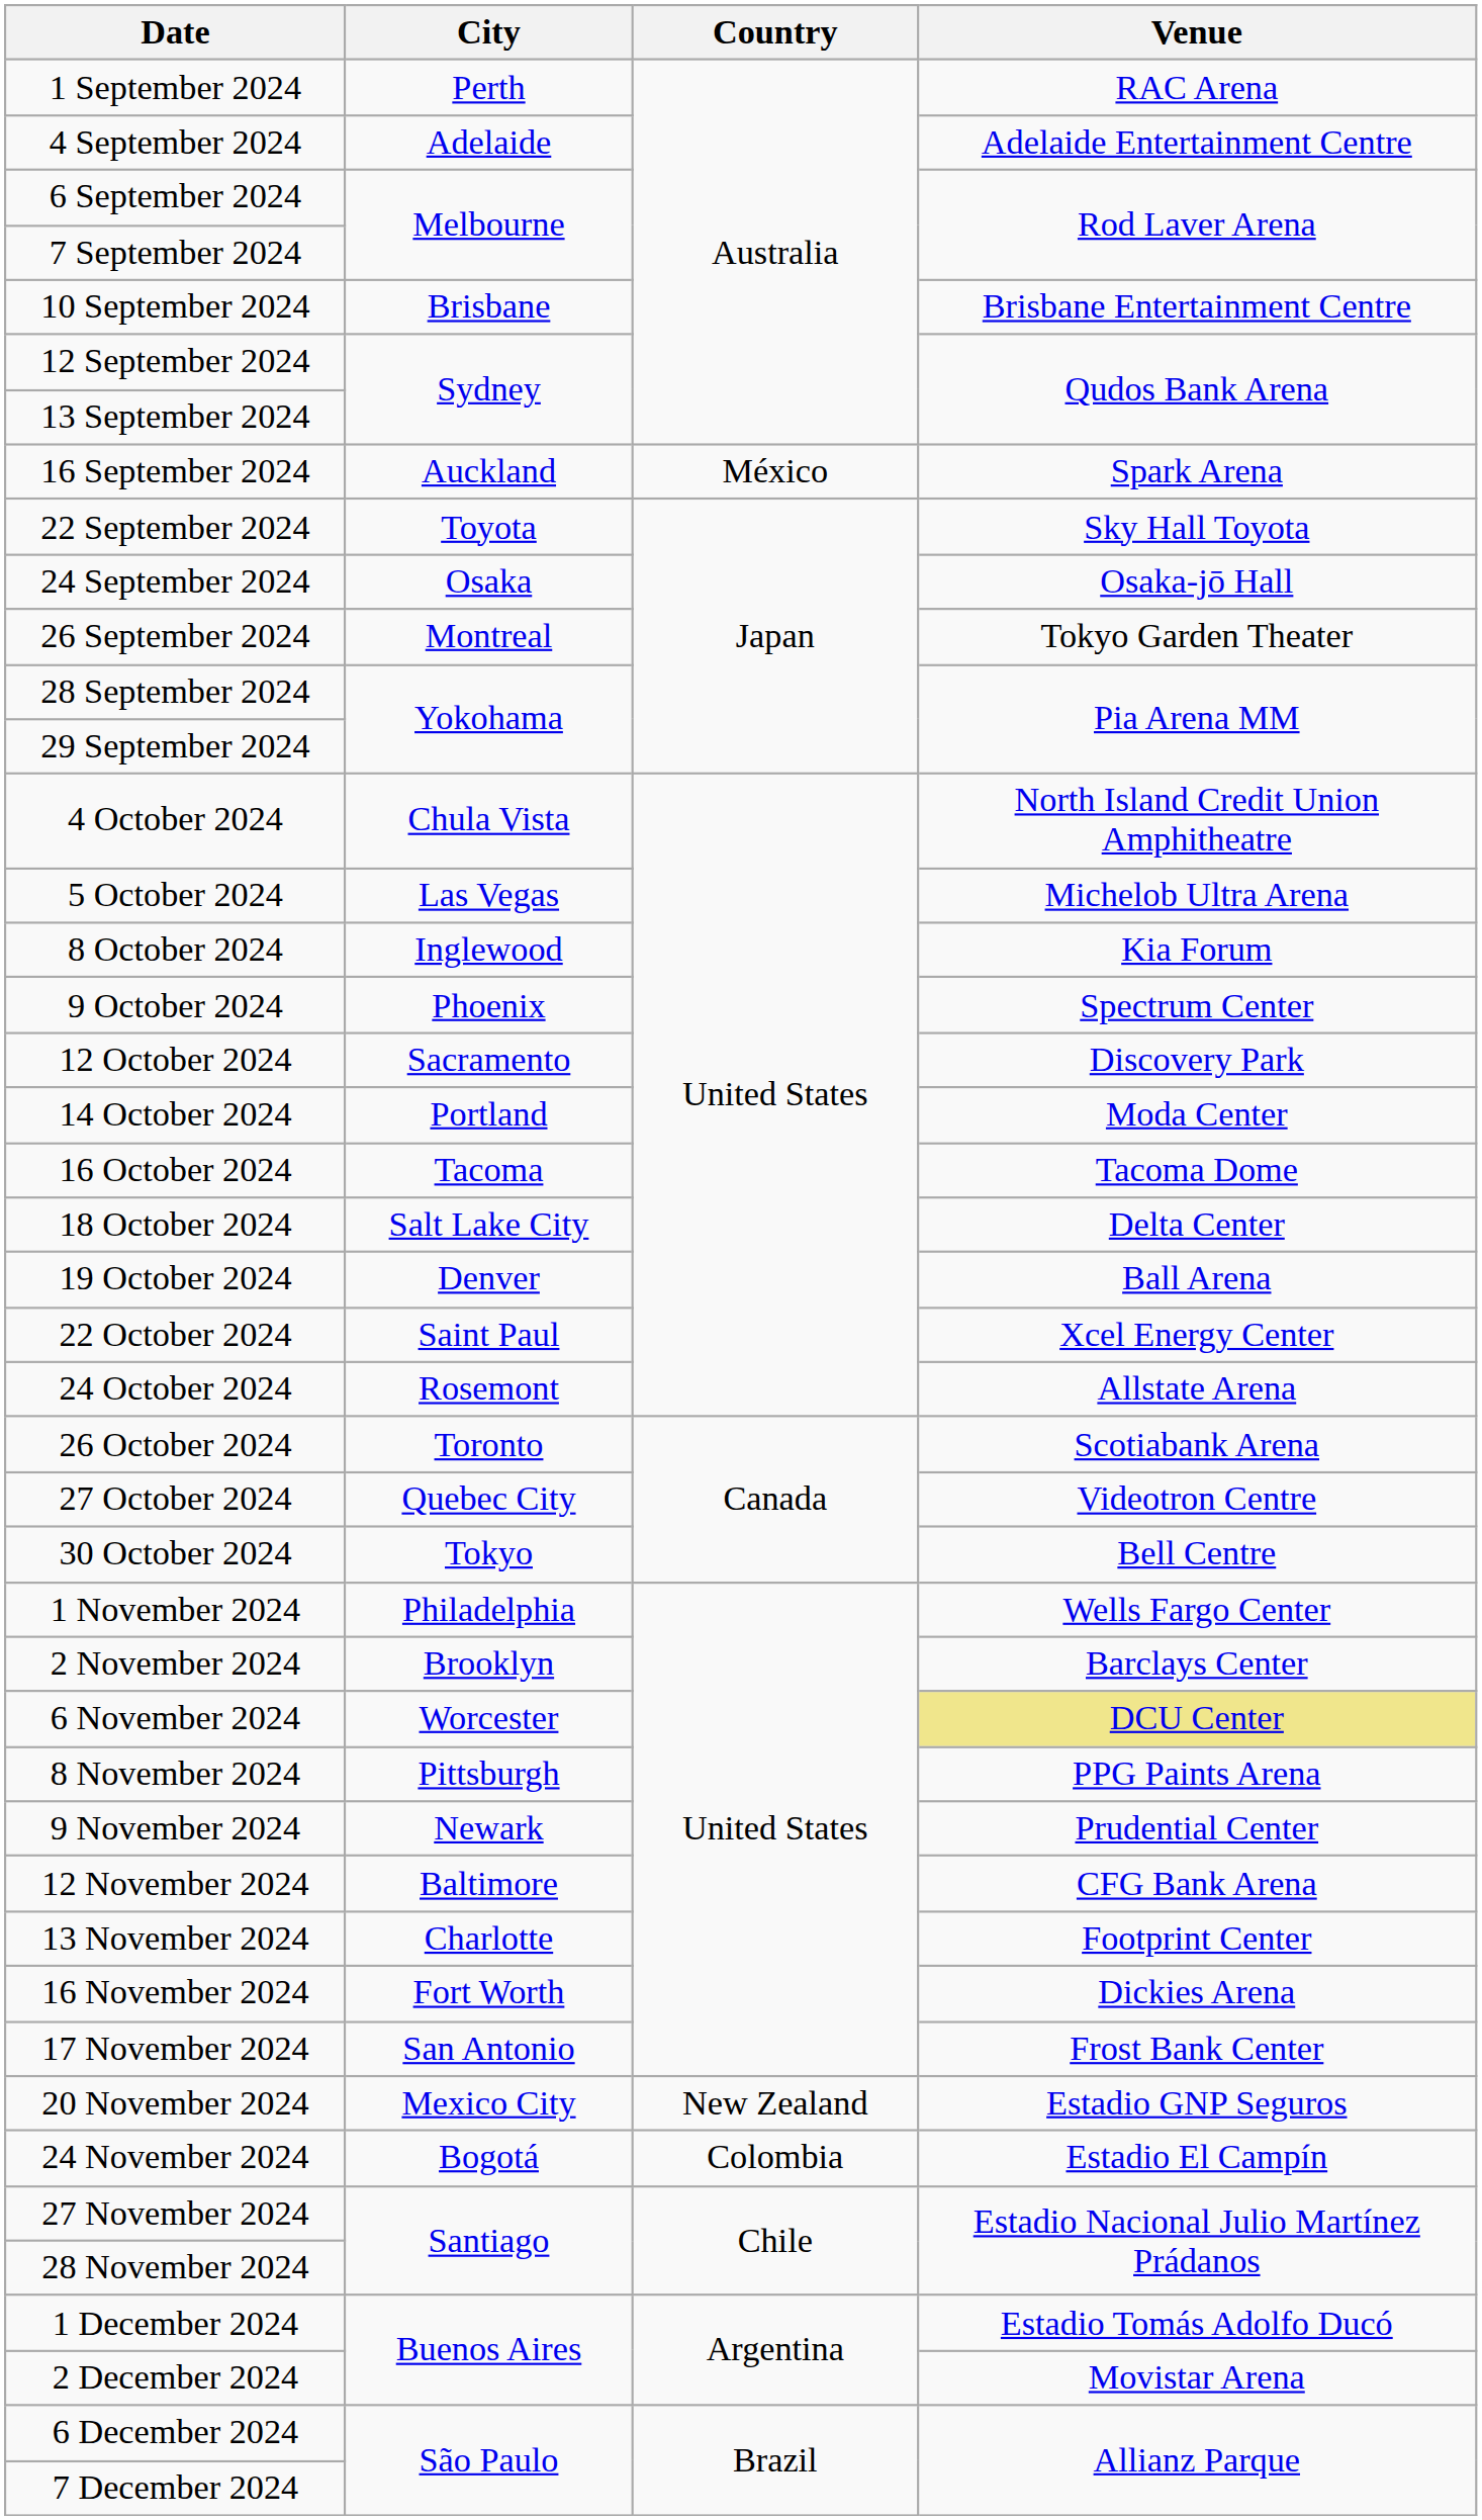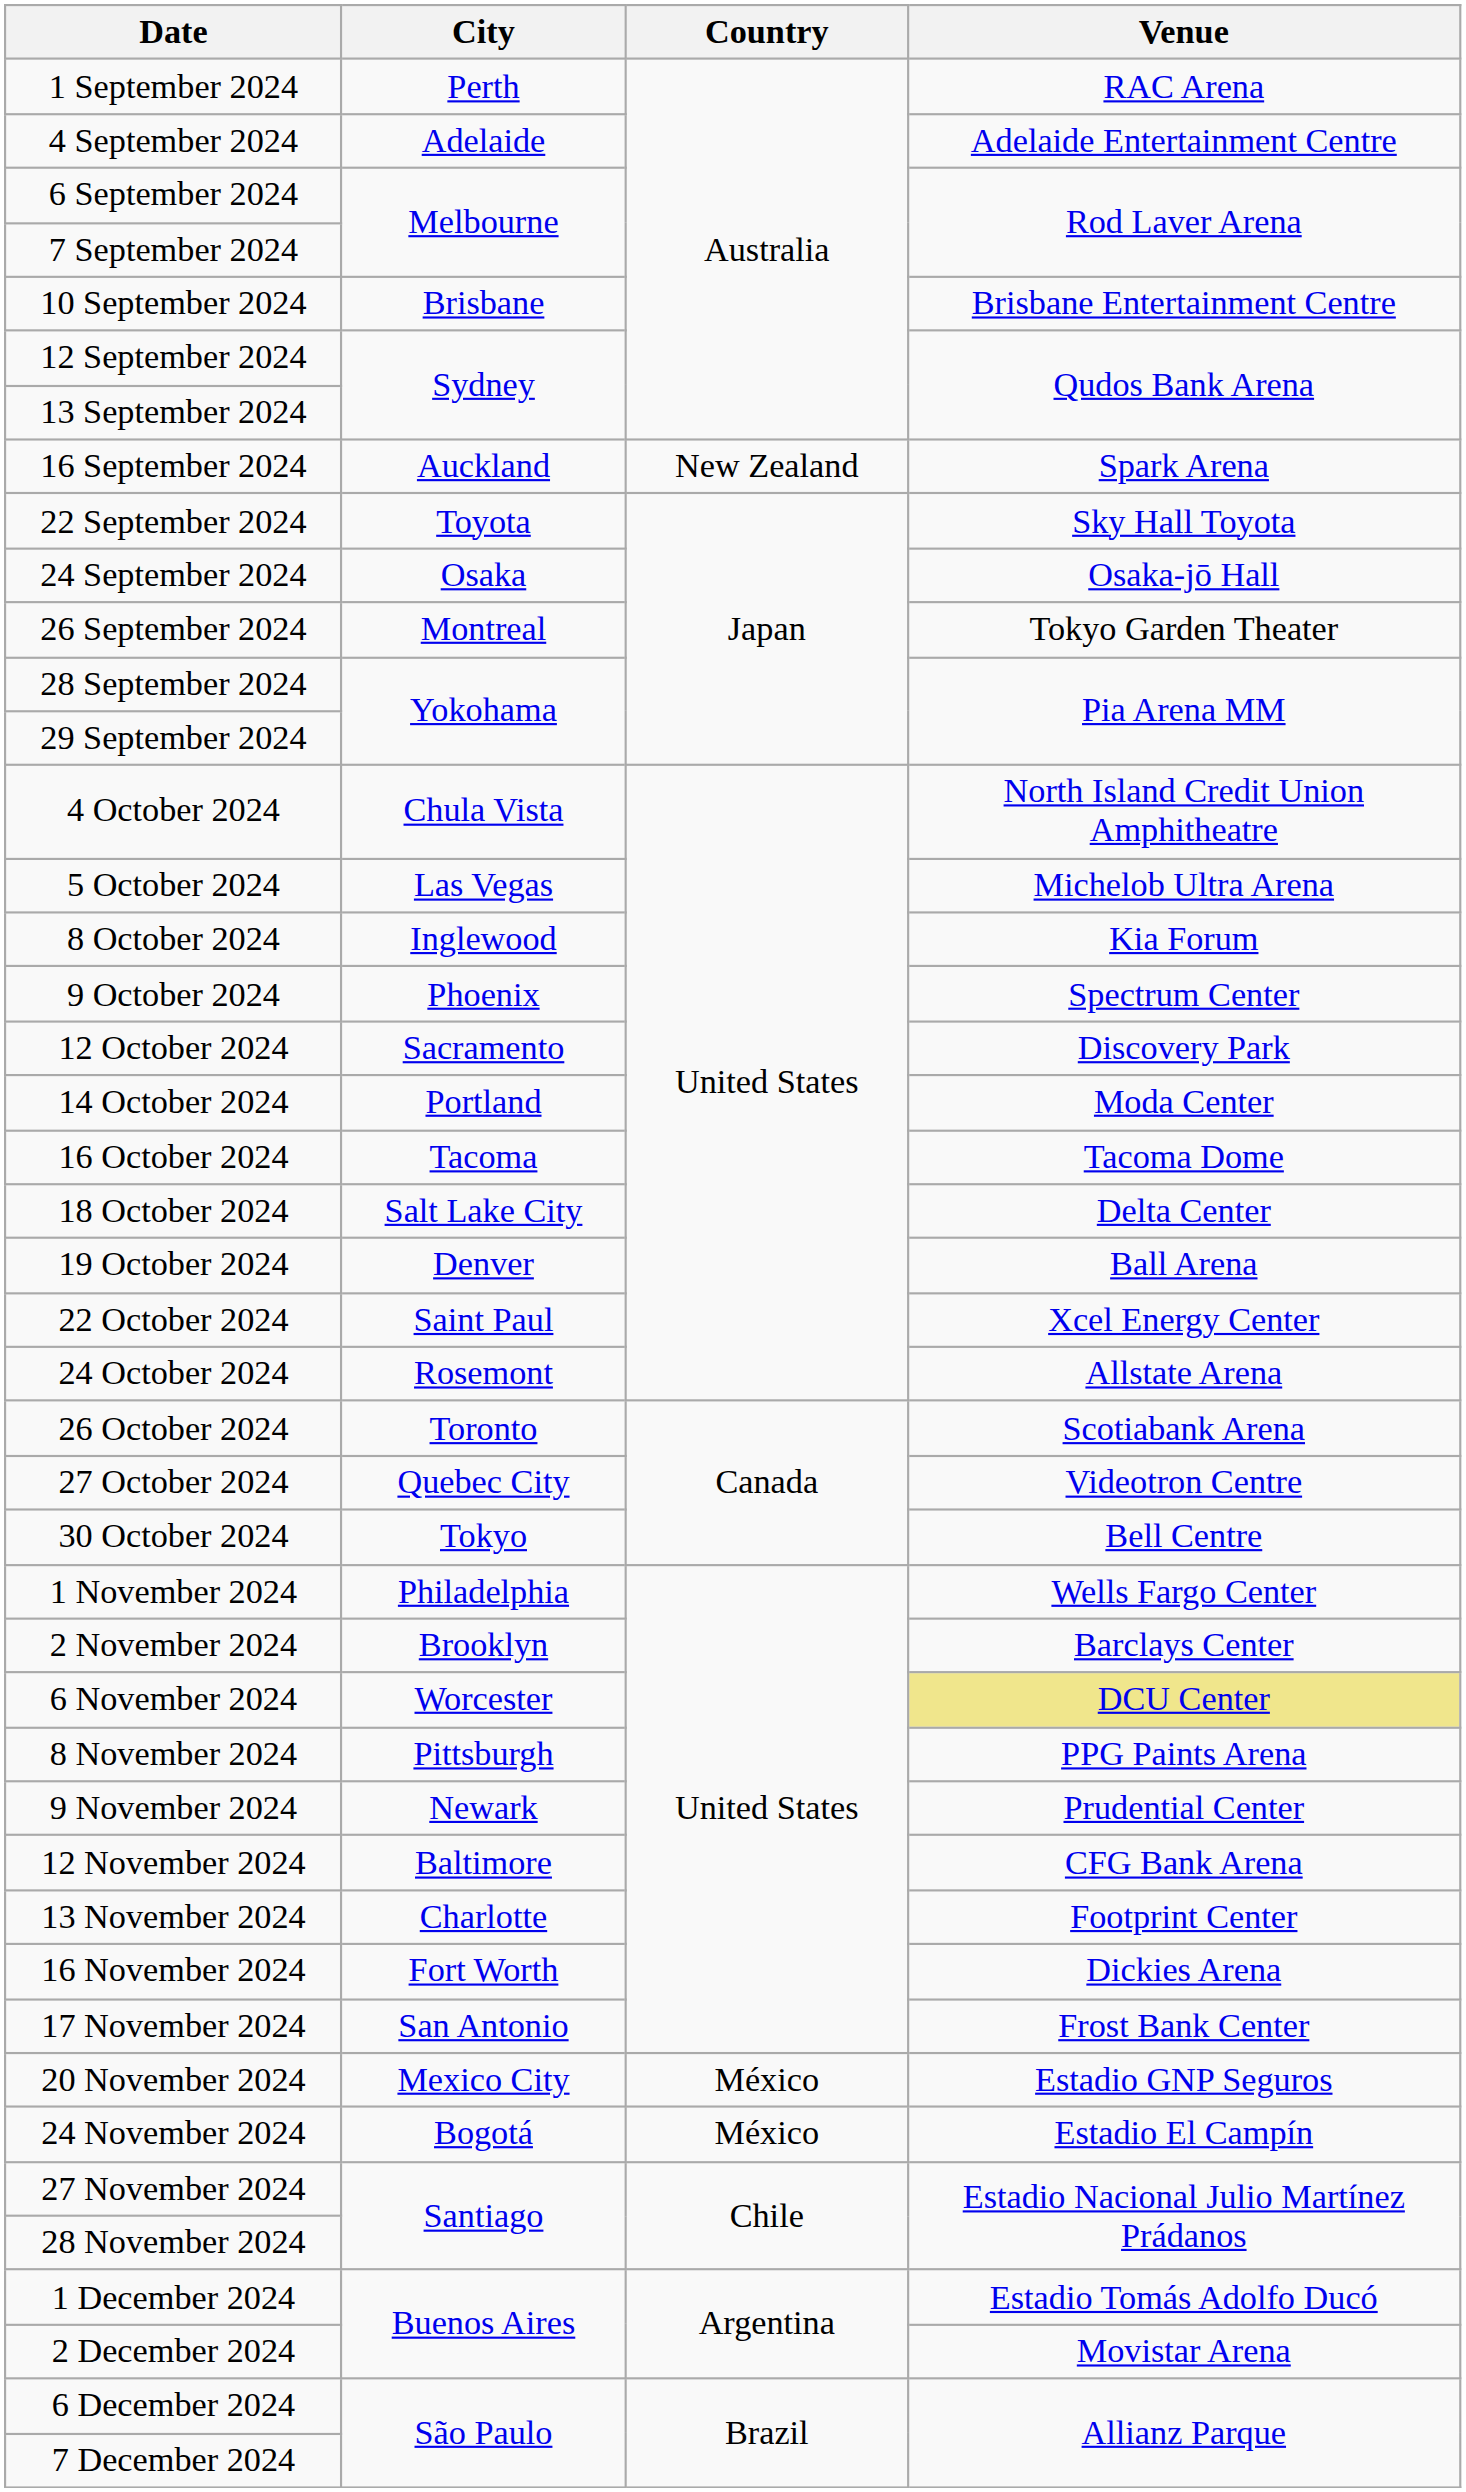16 September 2024 | Country: México -> New Zealand
20 November 2024 | Country: New Zealand -> México
24 November 2024 | Country: Colombia -> México
